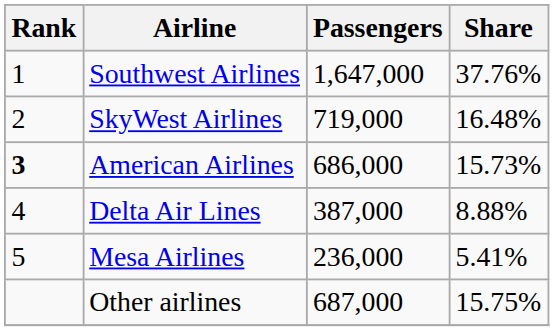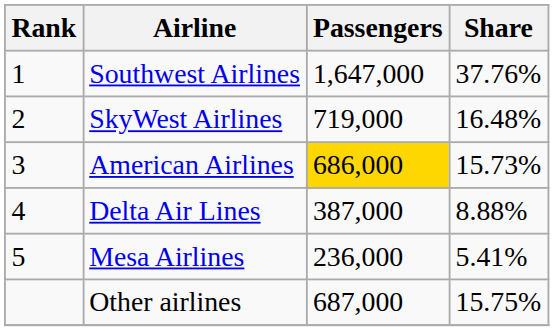American Airlines | Rank: bold -> normal
American Airlines | Passengers: no background -> gold background
